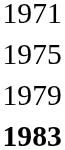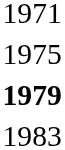1979 | column 1: normal -> bold
1983 | column 1: bold -> normal
